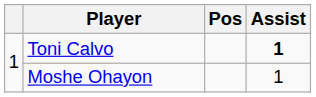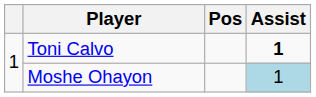Moshe Ohayon | Assist: no background -> lightblue background
